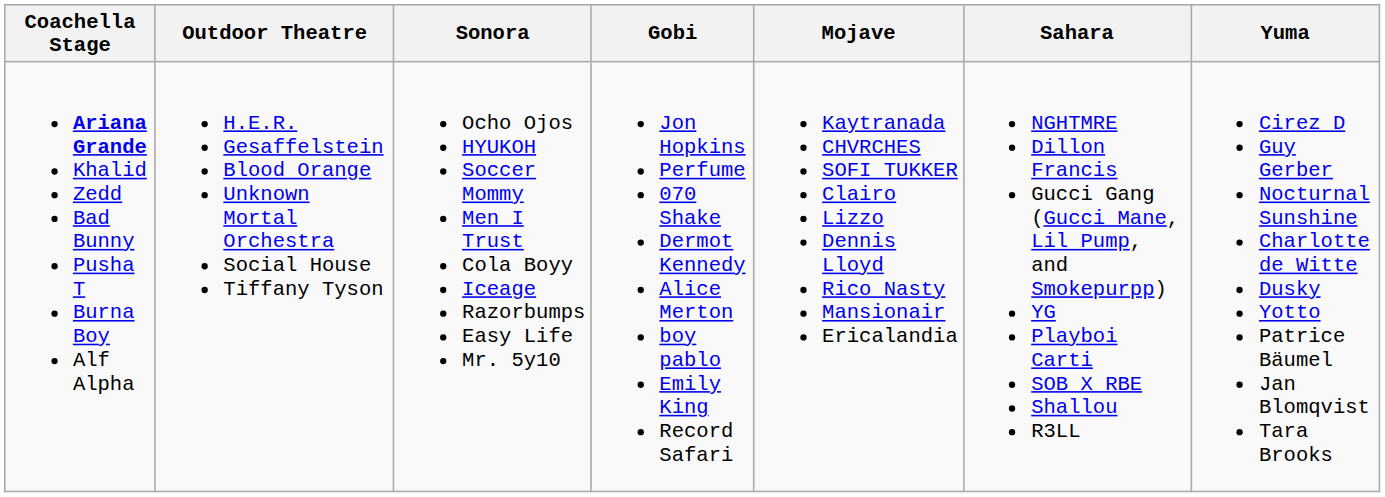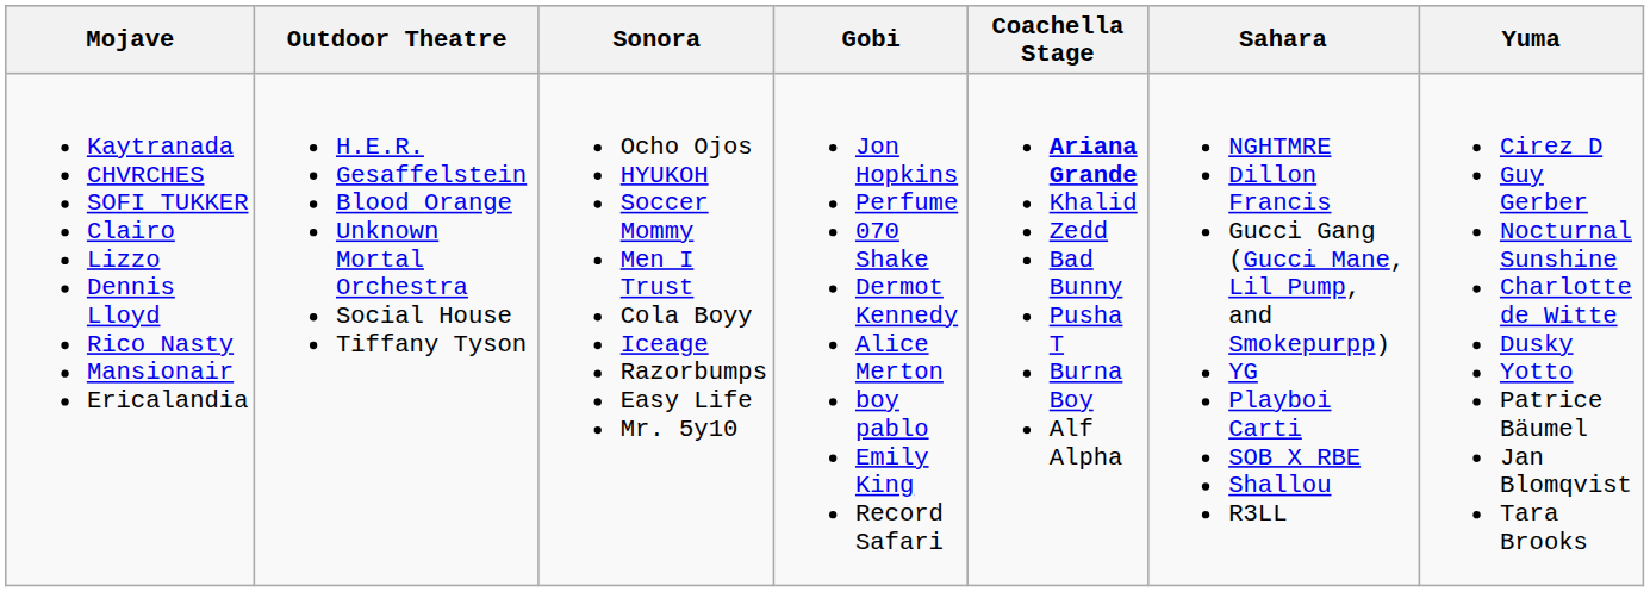columns swapped: Coachella Stage <-> Mojave
